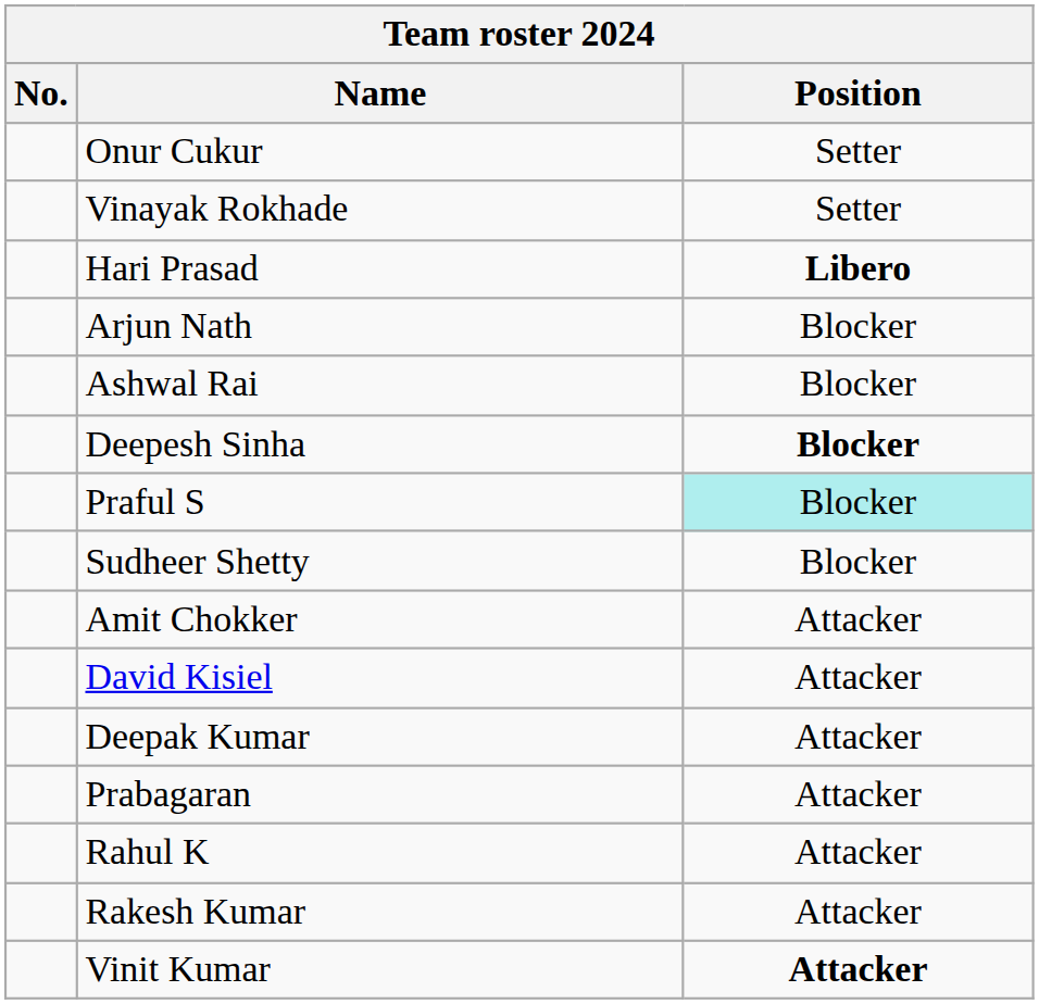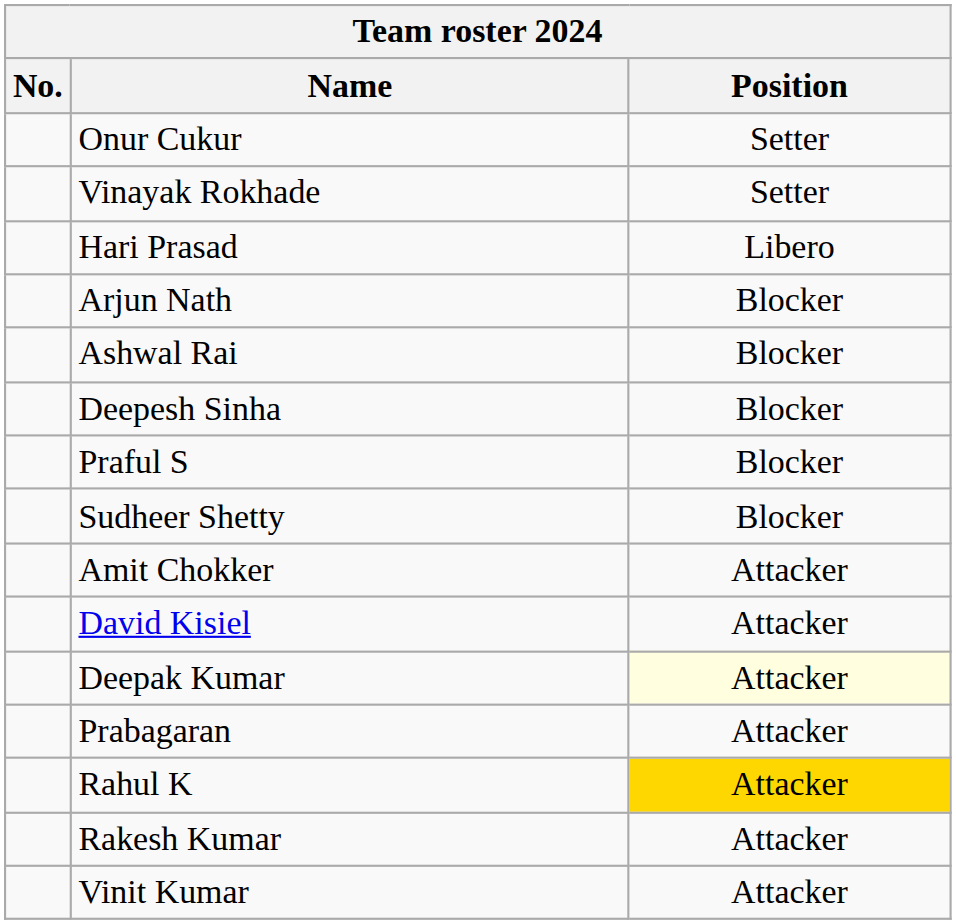Hari Prasad | Position: bold -> normal
Deepesh Sinha | Position: bold -> normal
Praful S | Position: paleturquoise background -> no background
Deepak Kumar | Position: no background -> lightyellow background
Rahul K | Position: no background -> gold background
Vinit Kumar | Position: bold -> normal
